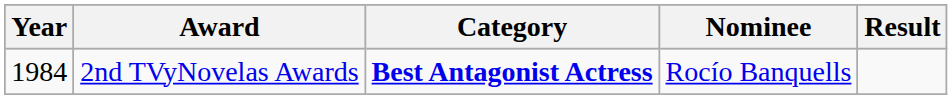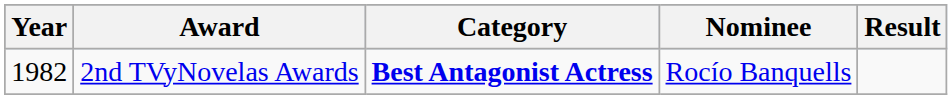2nd TVyNovelas Awards | Year: 1984 -> 1982
